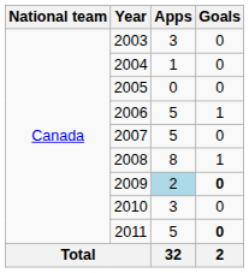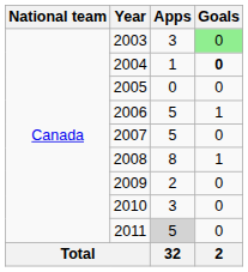2003 | Goals: no background -> lightgreen background
2004 | Goals: normal -> bold
2009 | Apps: lightblue background -> no background
2009 | Goals: bold -> normal
2011 | Apps: no background -> lightgrey background
2011 | Goals: bold -> normal
